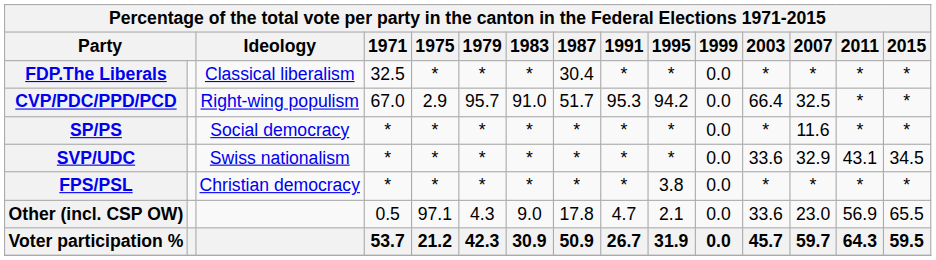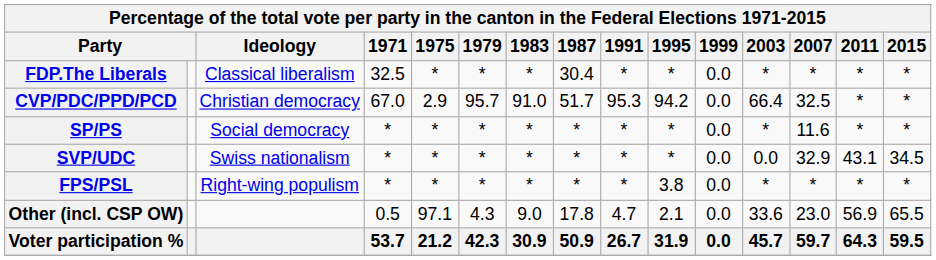CVP/PDC/PPD/PCD | Ideology: Right-wing populism -> Christian democracy
SVP/UDC | 2003: 33.6 -> 0.0
FPS/PSL | Ideology: Christian democracy -> Right-wing populism
